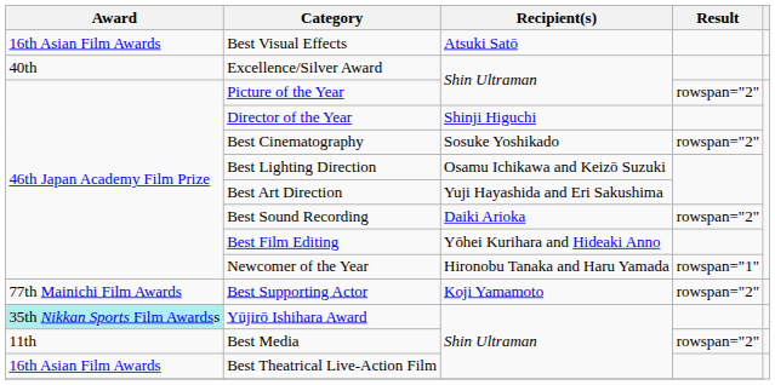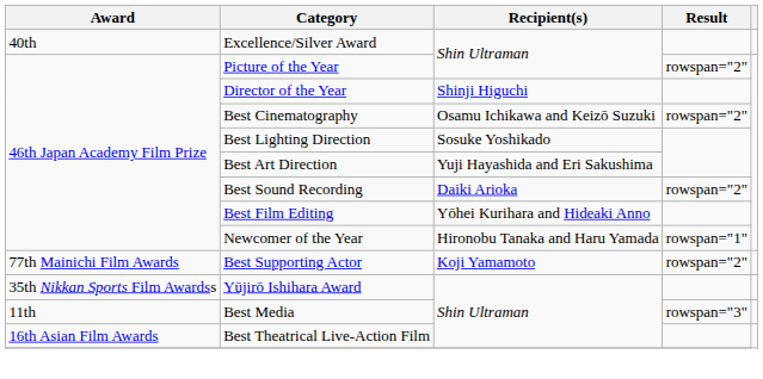- row: 16th Asian Film Awards | Best Visual Effects | Atsuki Satō
Best Cinematography | Recipient(s): Sosuke Yoshikado -> Osamu Ichikawa and Keizō Suzuki
Best Lighting Direction | Recipient(s): Osamu Ichikawa and Keizō Suzuki -> Sosuke Yoshikado
Yūjirō Ishihara Award | Award: paleturquoise background -> no background
Best Media | Result: rowspan="2" -> rowspan="3"
